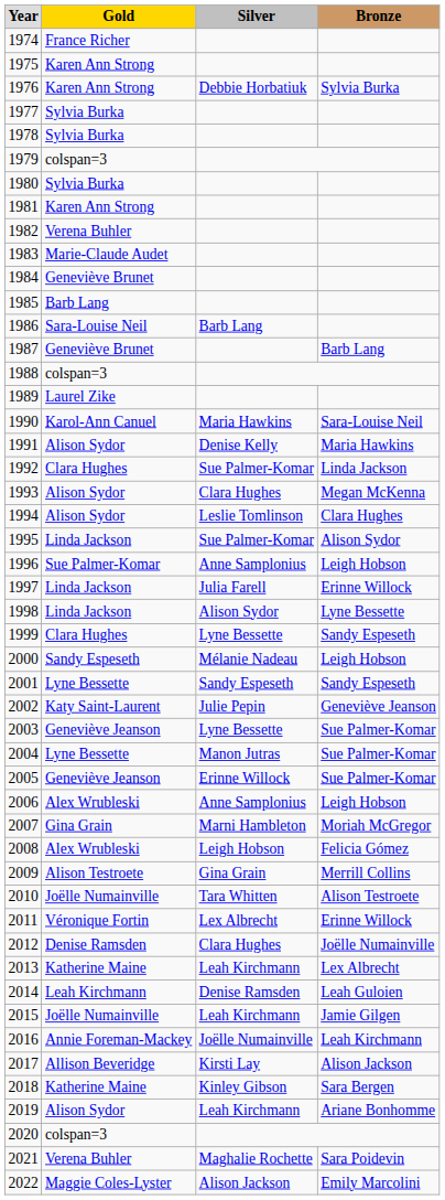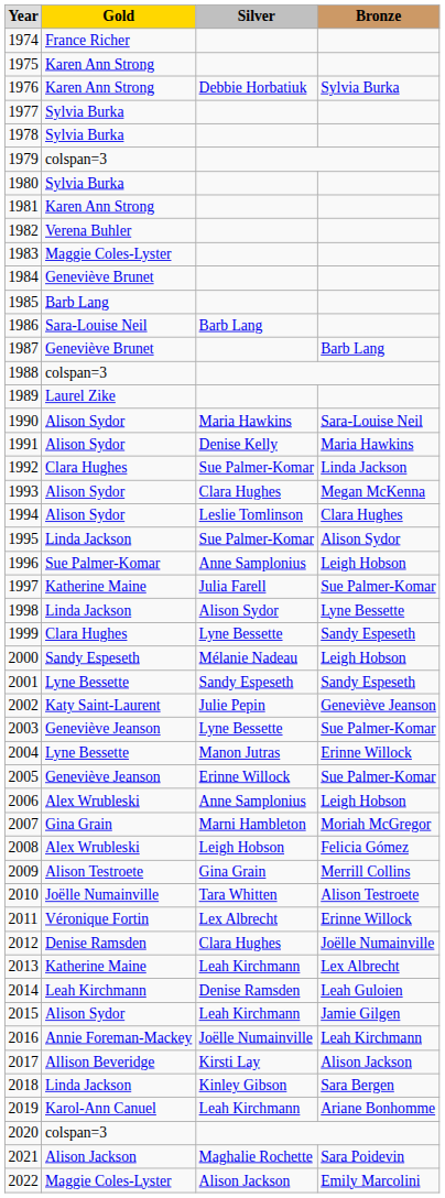1983 | Gold: Marie-Claude Audet -> Maggie Coles-Lyster
1990 | Gold: Karol-Ann Canuel -> Alison Sydor
1997 | Gold: Linda Jackson -> Katherine Maine
1997 | Bronze: Erinne Willock -> Sue Palmer-Komar
2004 | Bronze: Sue Palmer-Komar -> Erinne Willock
2015 | Gold: Joëlle Numainville -> Alison Sydor
2018 | Gold: Katherine Maine -> Linda Jackson
2019 | Gold: Alison Sydor -> Karol-Ann Canuel
2021 | Gold: Verena Buhler -> Alison Jackson
